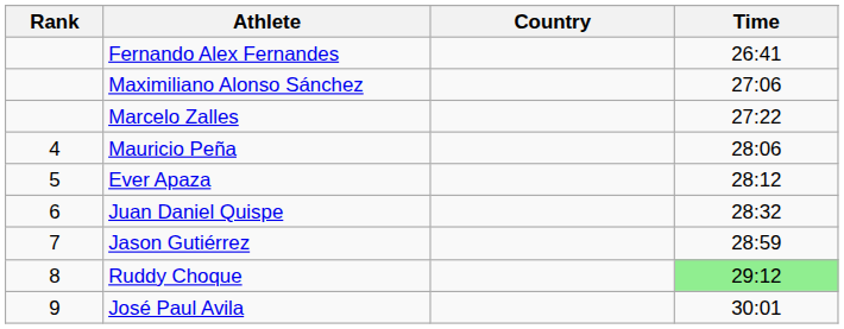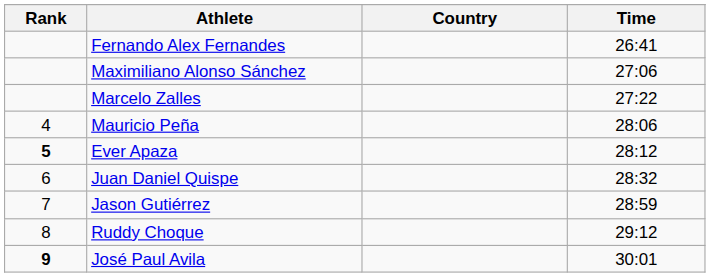Ever Apaza | Rank: normal -> bold
Ruddy Choque | Time: lightgreen background -> no background
José Paul Avila | Rank: normal -> bold
